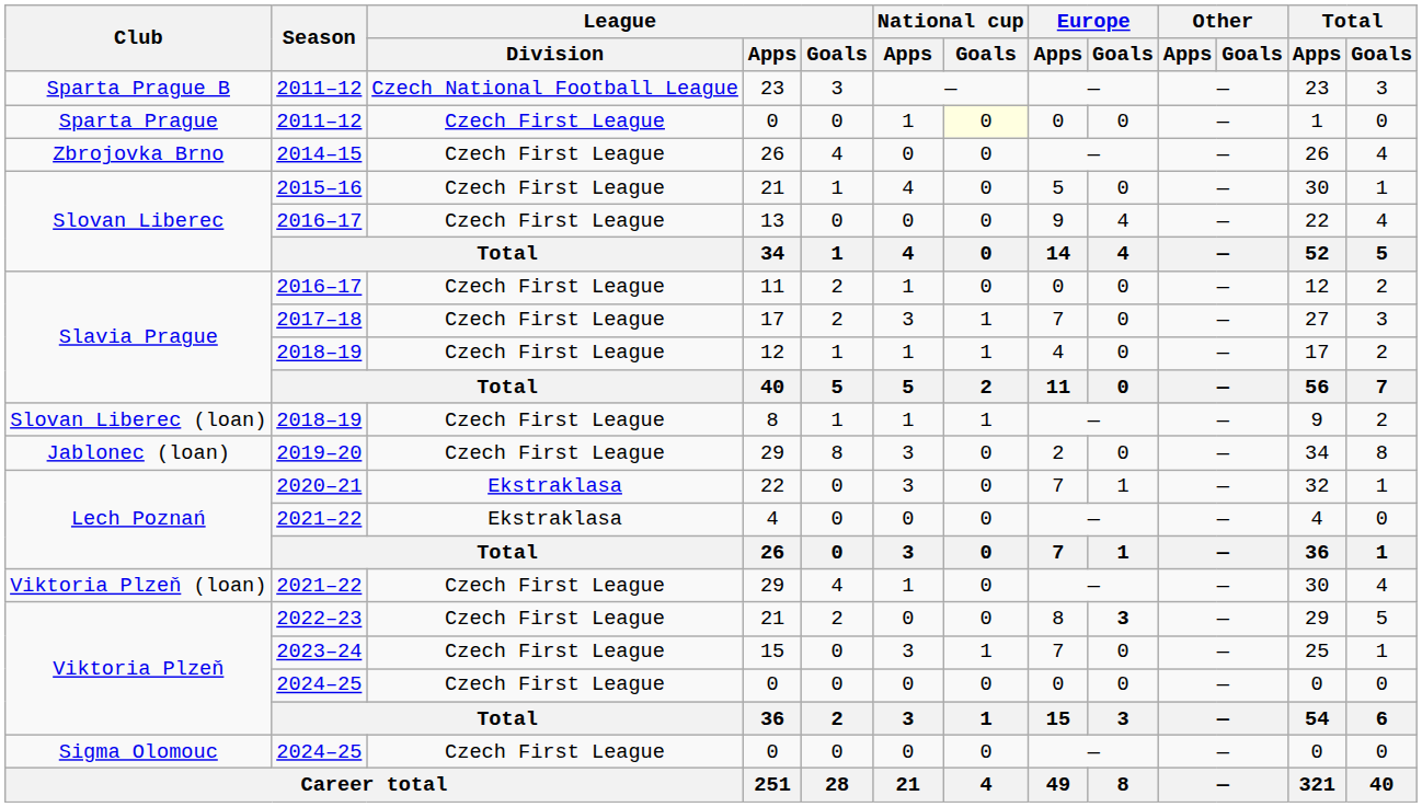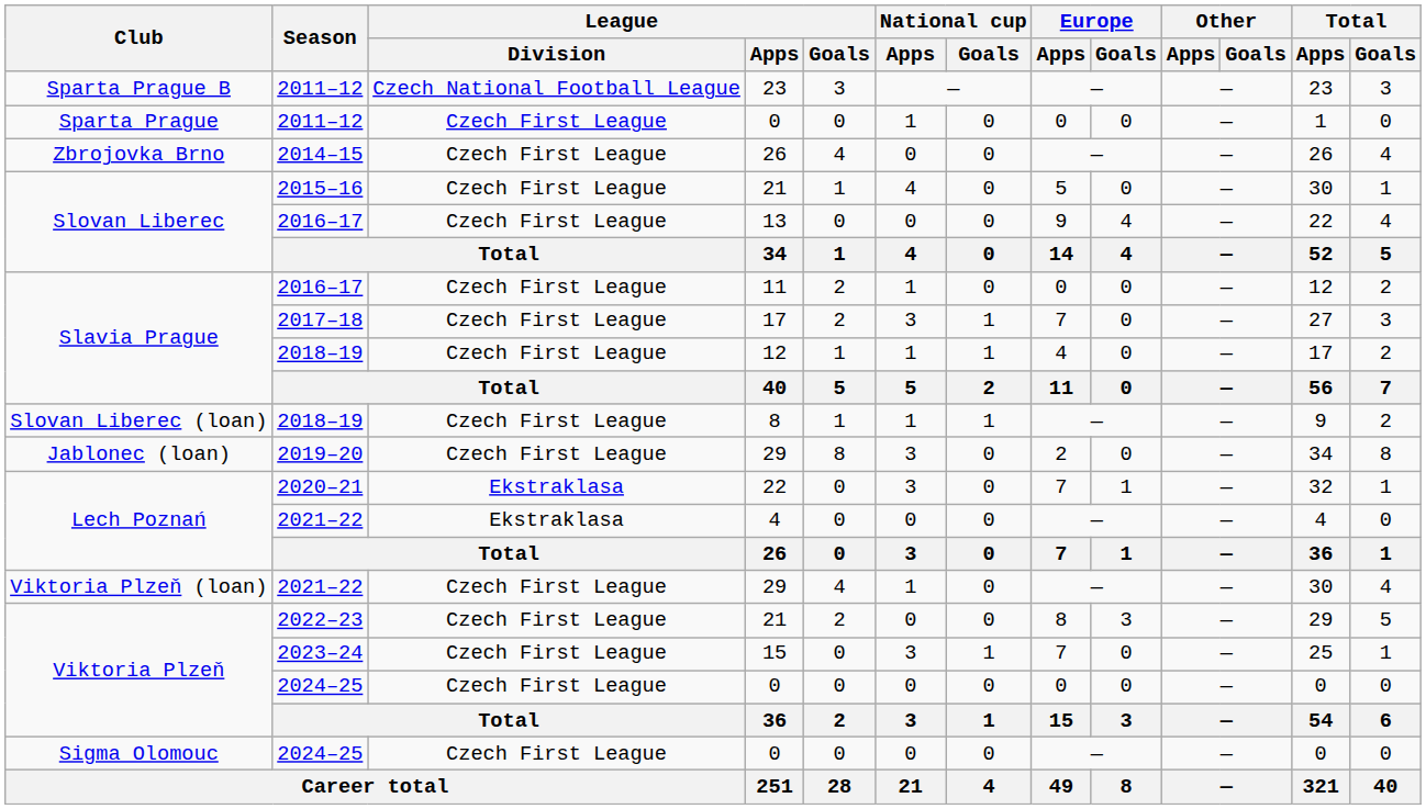Sparta Prague / 0 | National cup / Goals: lightyellow background -> no background
Viktoria Plzeň / 21 | Europe / Goals: bold -> normal
